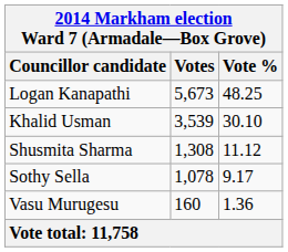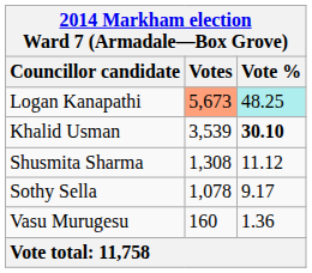Logan Kanapathi | Votes: no background -> lightsalmon background
Logan Kanapathi | Vote %: no background -> paleturquoise background
Khalid Usman | Vote %: normal -> bold
